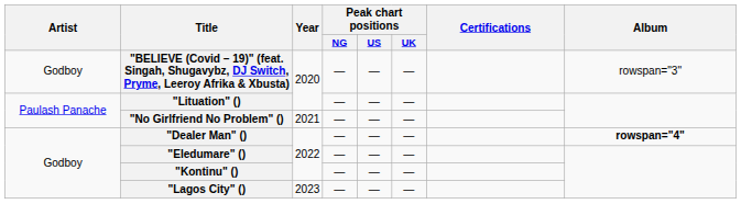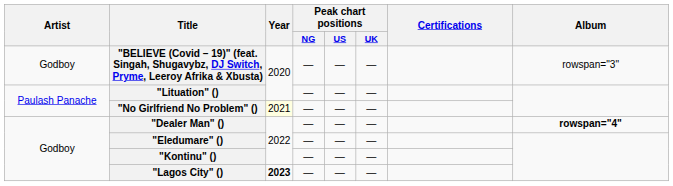"No Girlfriend No Problem" () | Year: no background -> lightyellow background
"Lagos City" () | Year: normal -> bold
